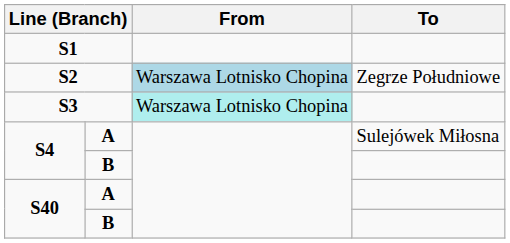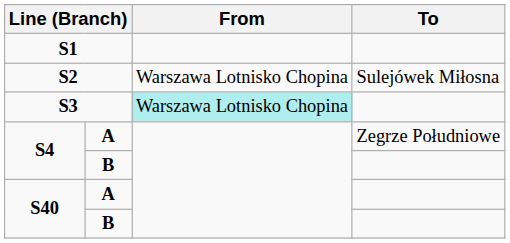S2 | From: lightblue background -> no background
S2 | To: Zegrze Południowe -> Sulejówek Miłosna
S4 / A | To: Sulejówek Miłosna -> Zegrze Południowe
